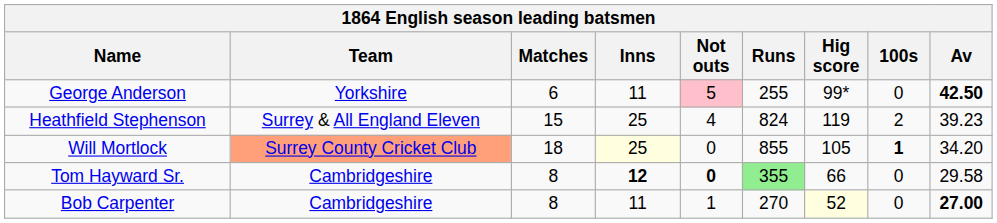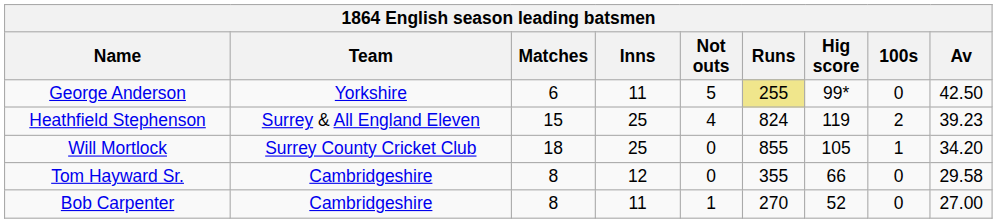George Anderson | Not outs: pink background -> no background
George Anderson | Runs: no background -> khaki background
George Anderson | Av: bold -> normal
Will Mortlock | Team: lightsalmon background -> no background
Will Mortlock | Inns: lightyellow background -> no background
Will Mortlock | 100s: bold -> normal
Tom Hayward Sr. | Inns: bold -> normal
Tom Hayward Sr. | Not outs: bold -> normal
Tom Hayward Sr. | Runs: lightgreen background -> no background
Bob Carpenter | Hig score: lightyellow background -> no background
Bob Carpenter | Av: bold -> normal
